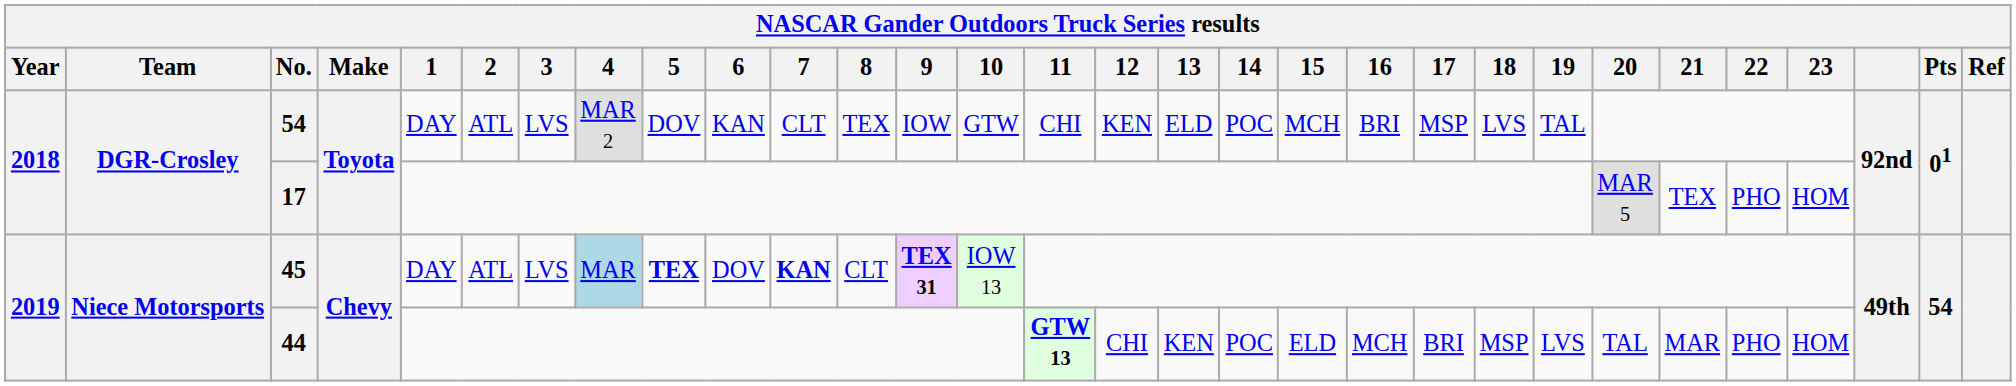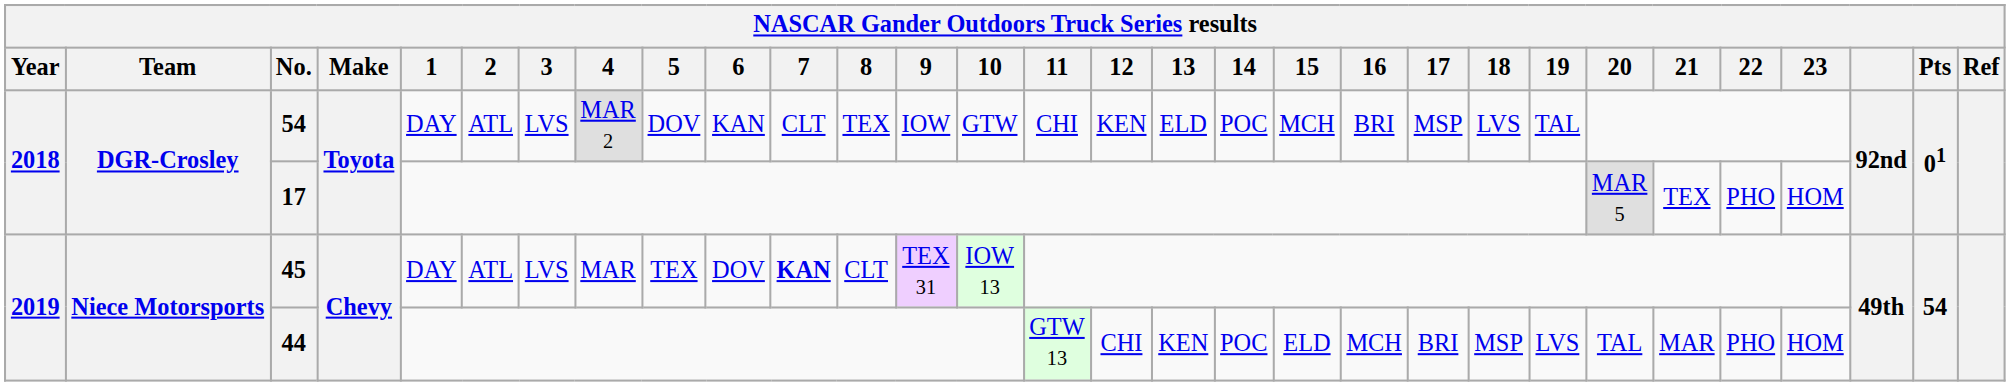45 | 4: lightblue background -> no background
45 | 5: bold -> normal
45 | 9: bold -> normal
44 | 11: bold -> normal
